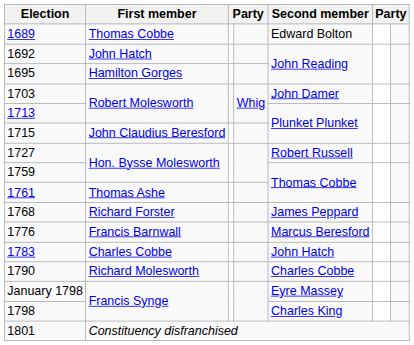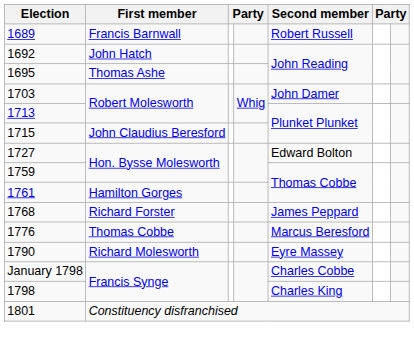1689 | First member: Thomas Cobbe -> Francis Barnwall
1689 | Second member: Edward Bolton -> Robert Russell
1695 | First member: Hamilton Gorges -> Thomas Ashe
1727 | Second member: Robert Russell -> Edward Bolton
1761 | First member: Thomas Ashe -> Hamilton Gorges
1776 | First member: Francis Barnwall -> Thomas Cobbe
- row: 1783 | Charles Cobbe | John Hatch
1790 | Second member: Charles Cobbe -> Eyre Massey
January 1798 | Second member: Eyre Massey -> Charles Cobbe
